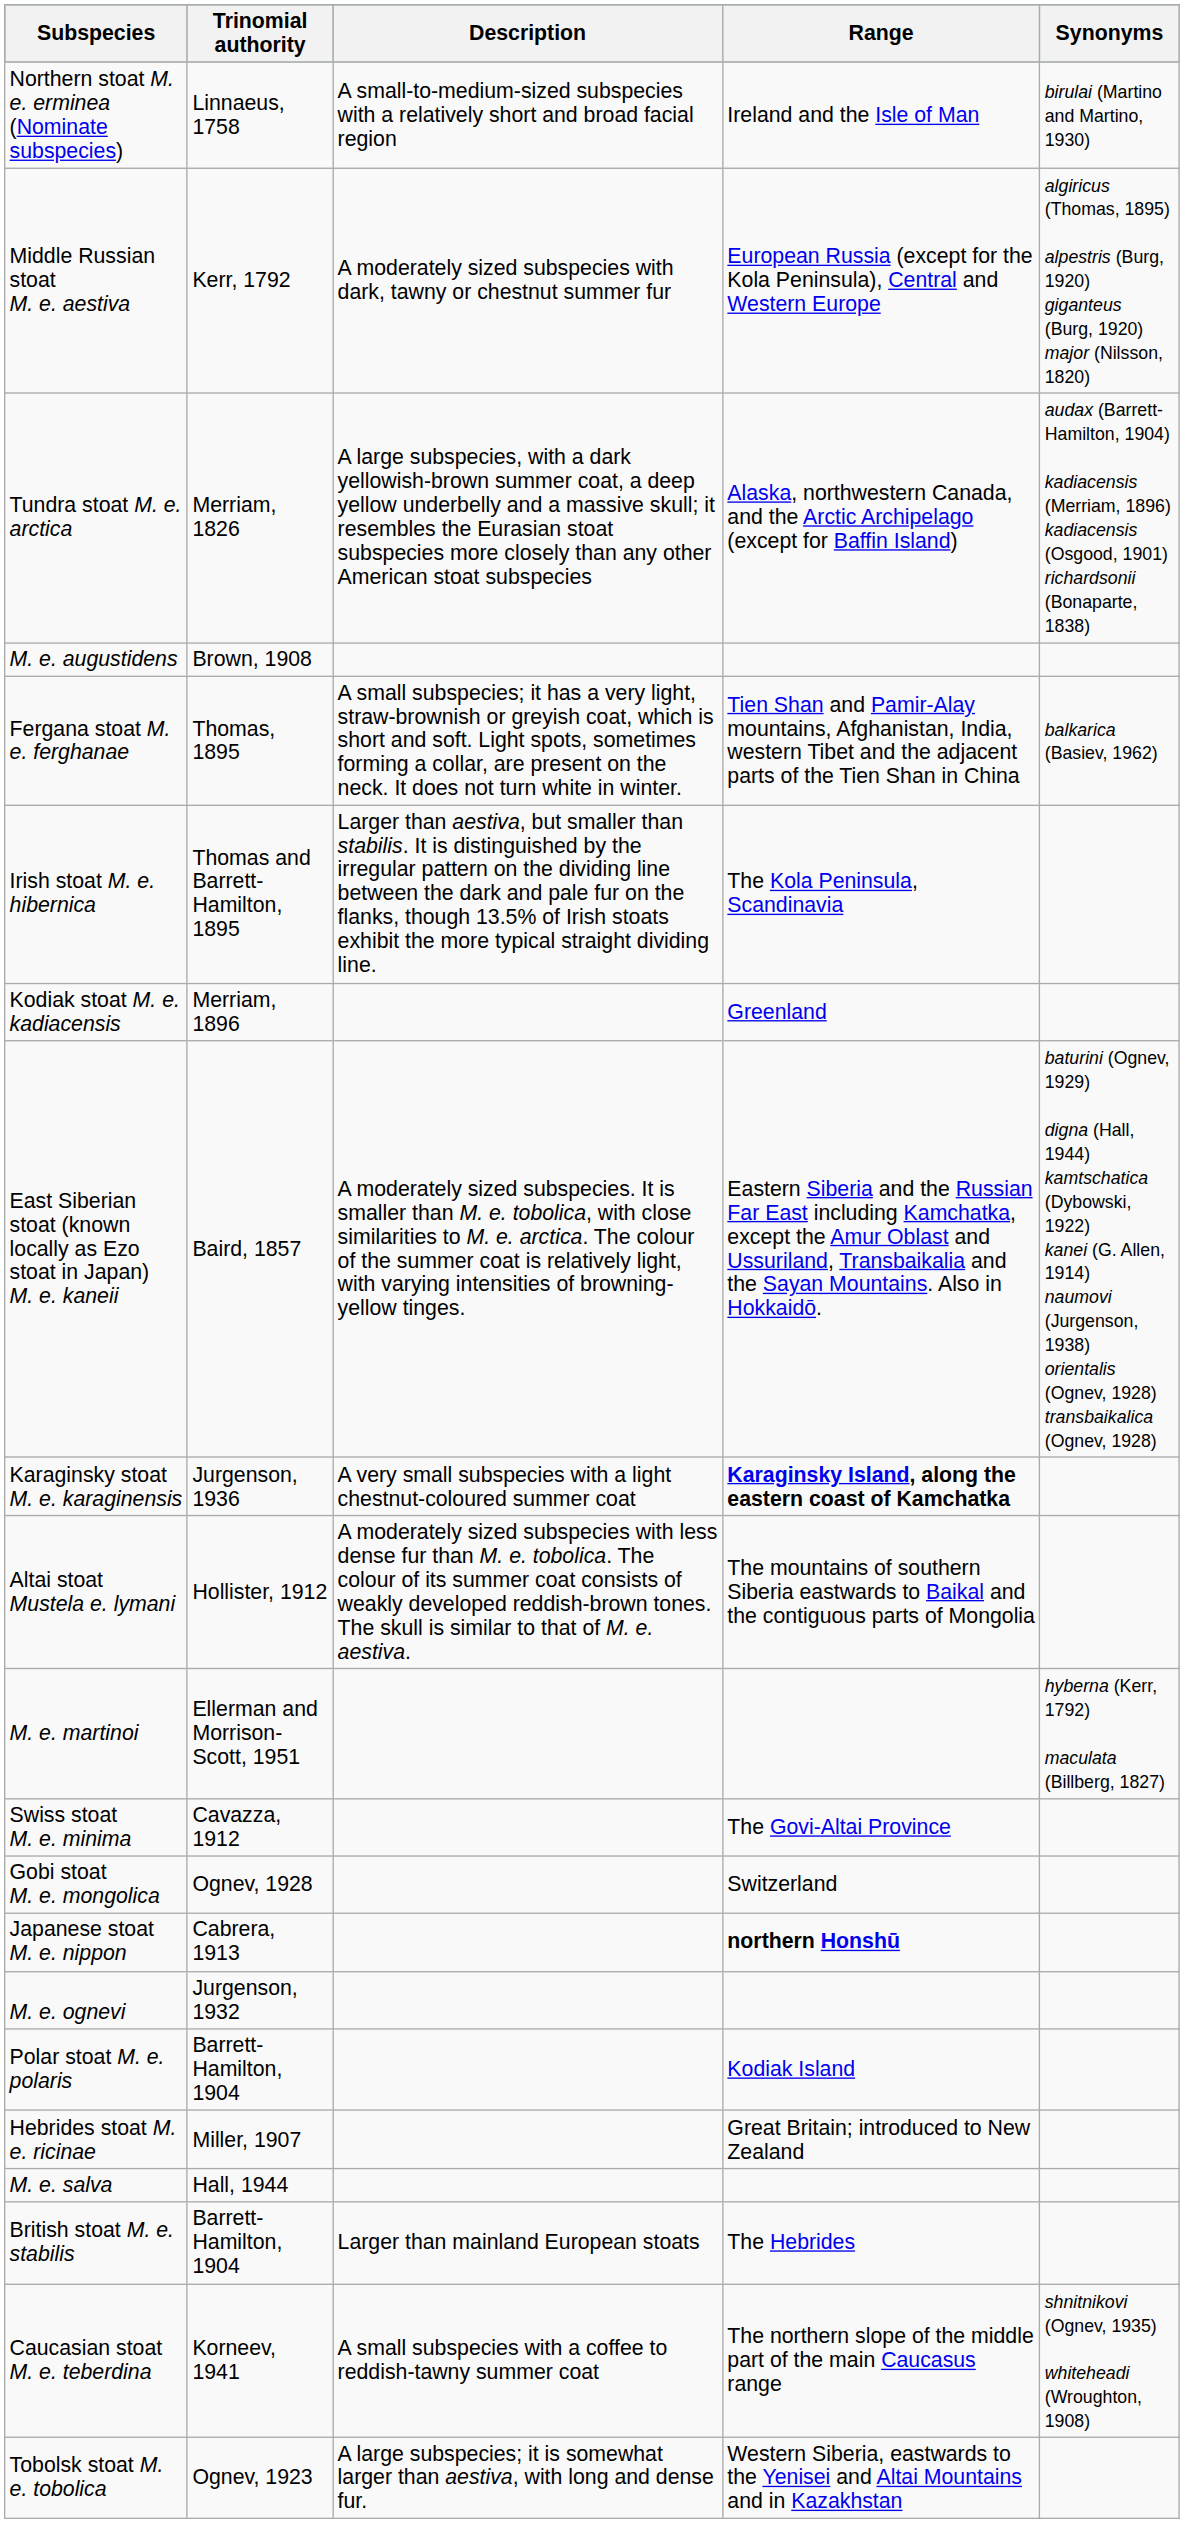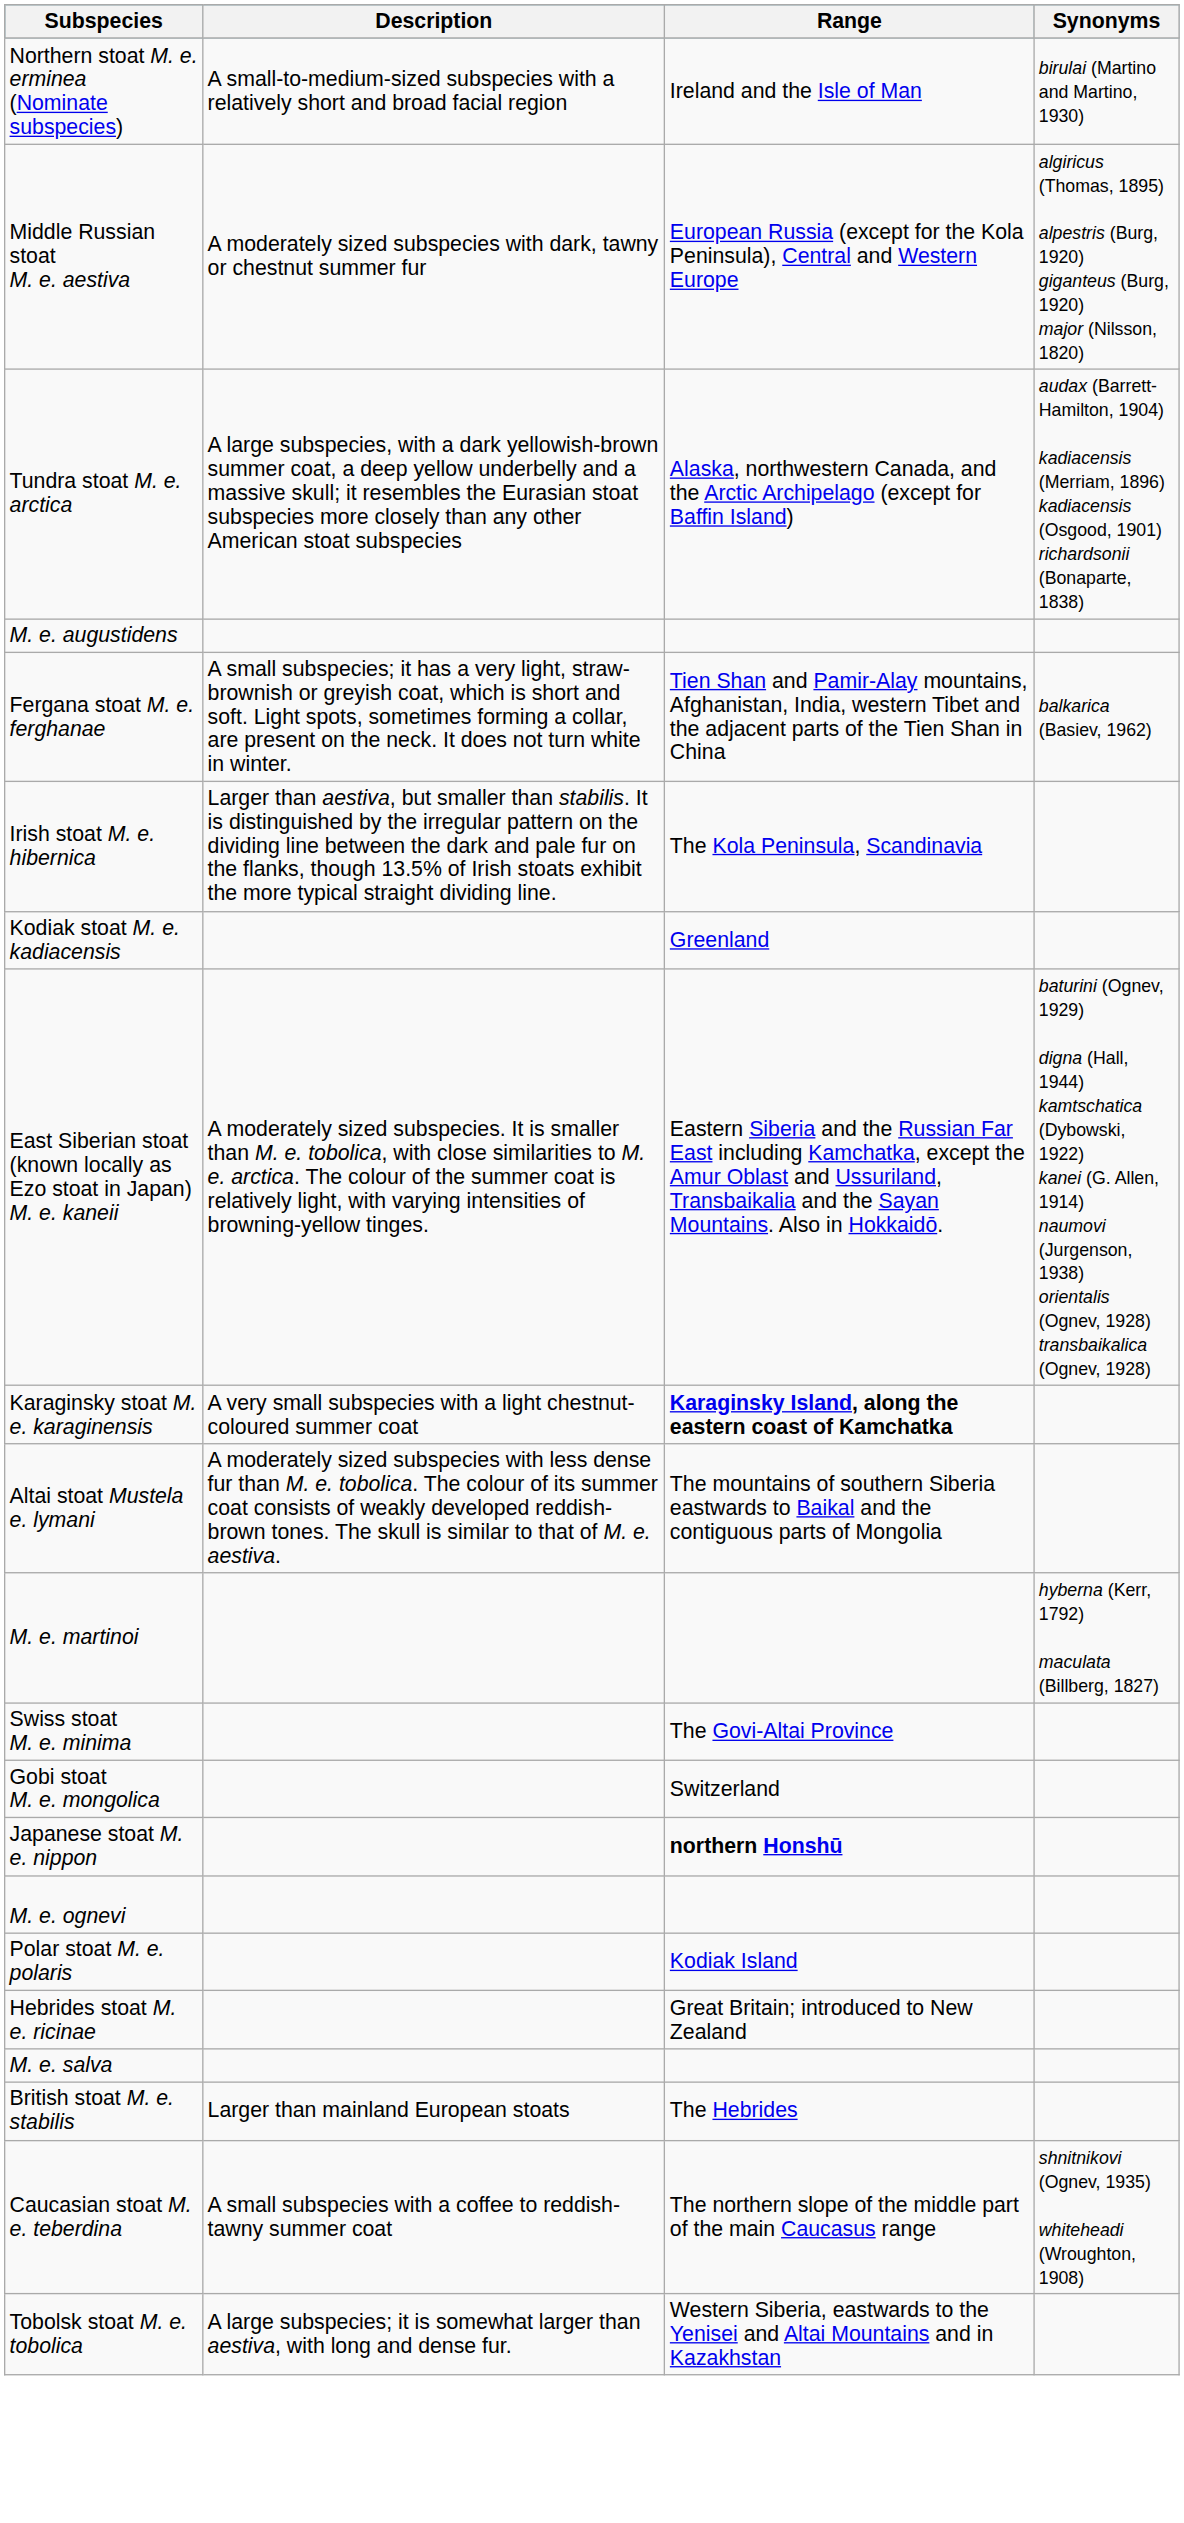- column: Trinomial authority | Linnaeus, 1758 | Kerr, 1792 | Merriam, 1826 | Brown, 1908 | Thomas, 1895 | Thomas and Barrett-Hamilton, 1895 | Merriam, 1896 | Baird, 1857 | Jurgenson, 1936 | Hollister, 1912 | Ellerman and Morrison-Scott, 1951 | Cavazza, 1912 | Ognev, 1928 | Cabrera, 1913 | Jurgenson, 1932 | Barrett-Hamilton, 1904 | Miller, 1907 | Hall, 1944 | Barrett-Hamilton, 1904 | Korneev, 1941 | Ognev, 1923
